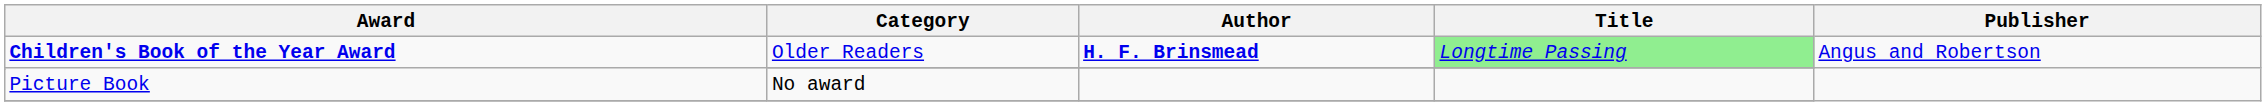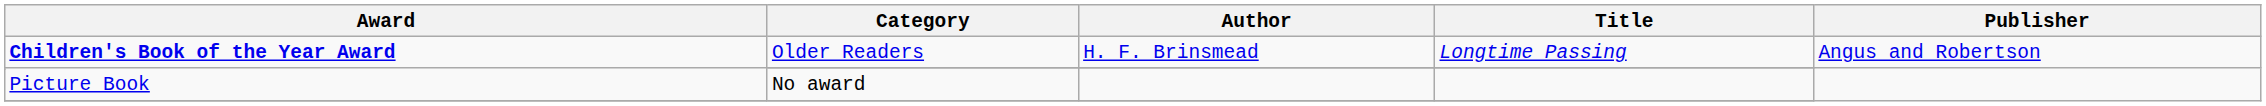Children's Book of the Year Award / Older Readers | Author: bold -> normal
Children's Book of the Year Award / Older Readers | Title: lightgreen background -> no background
